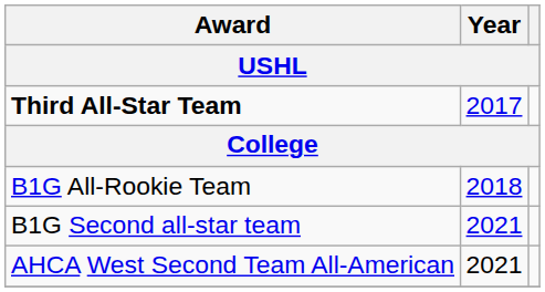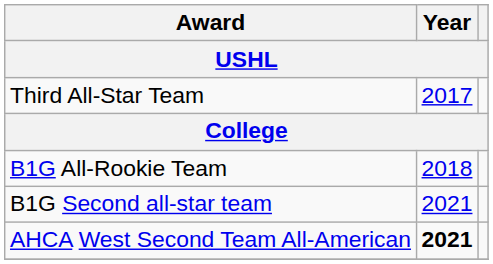row 3 | Award: bold -> normal
row 7 | Year: normal -> bold
